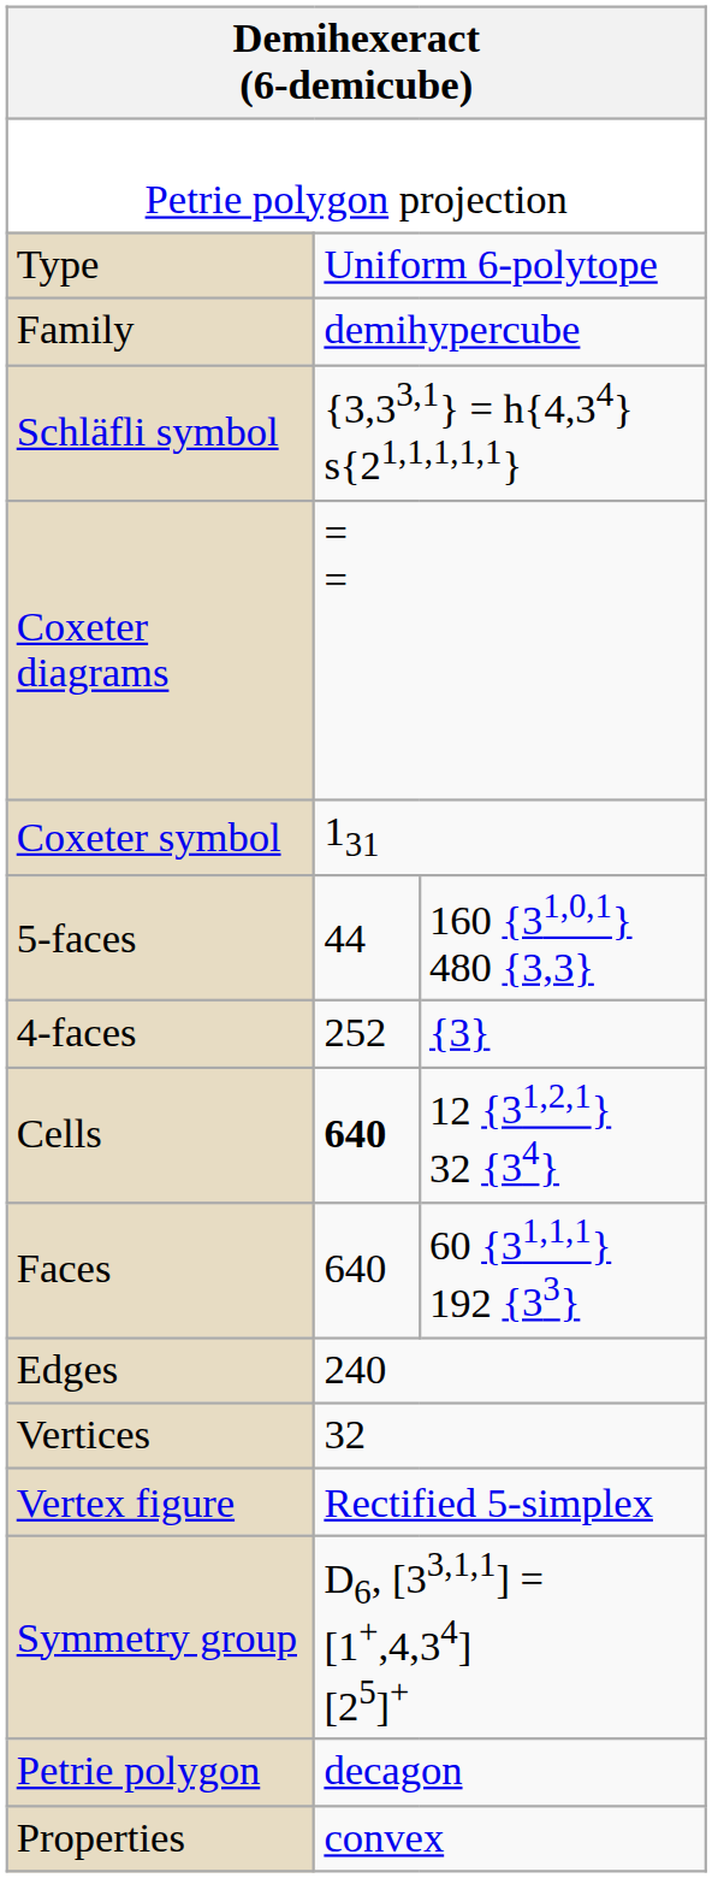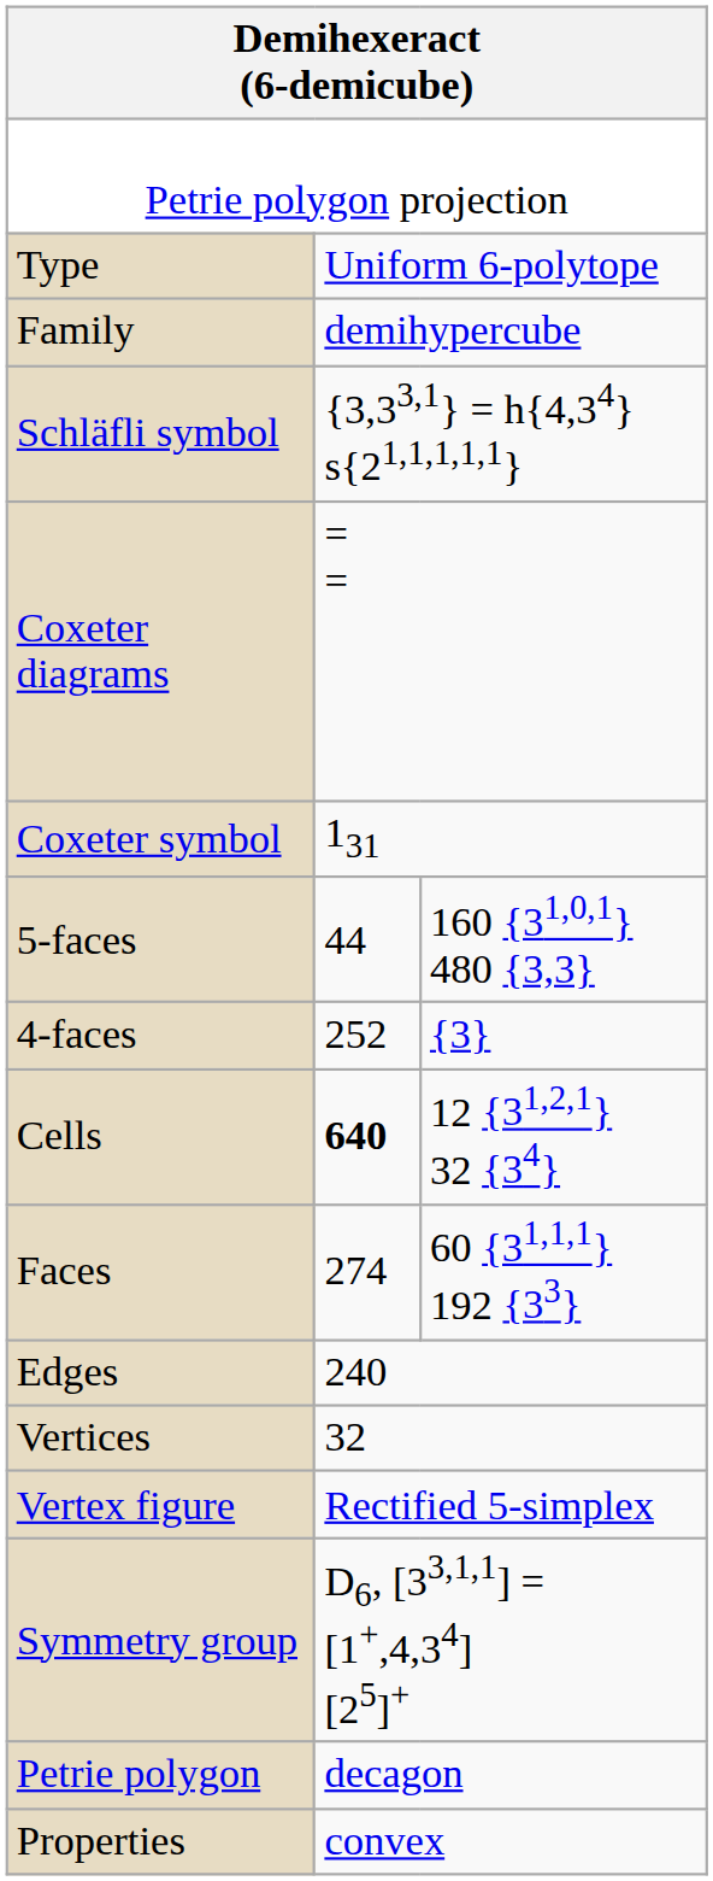Faces | column 2: 640 -> 274
